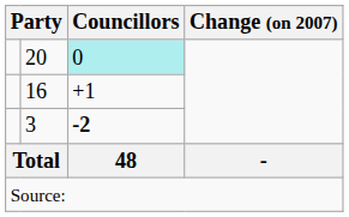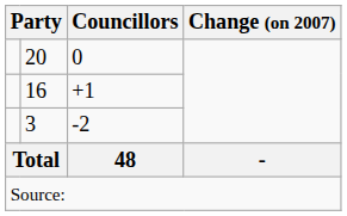20 | Councillors: paleturquoise background -> no background
3 | Councillors: bold -> normal
